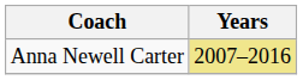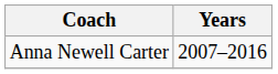Anna Newell Carter | Years: khaki background -> no background
